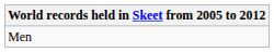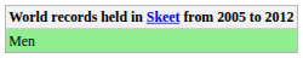Men | column 1: no background -> lightgreen background
